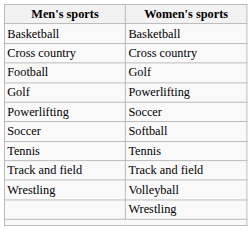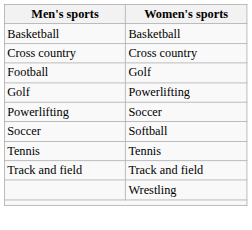- row: Wrestling | Volleyball
